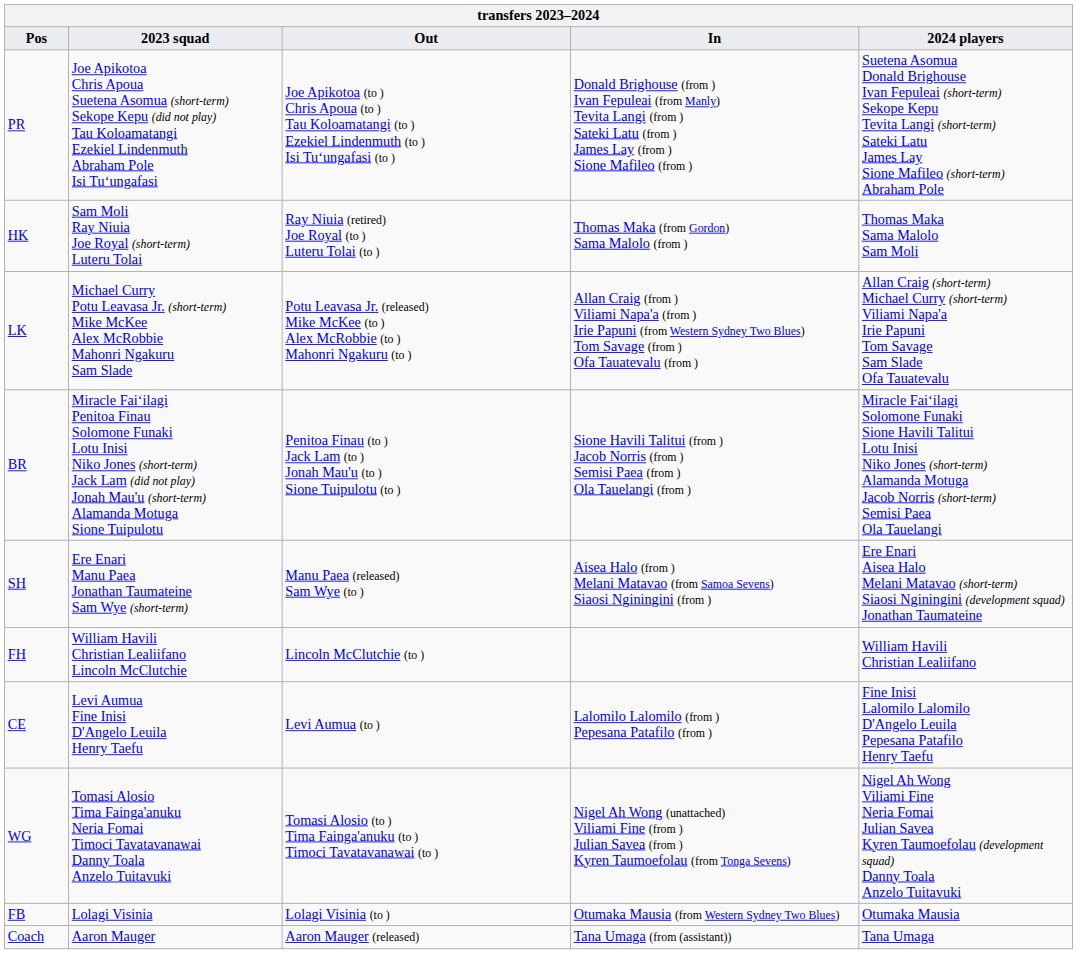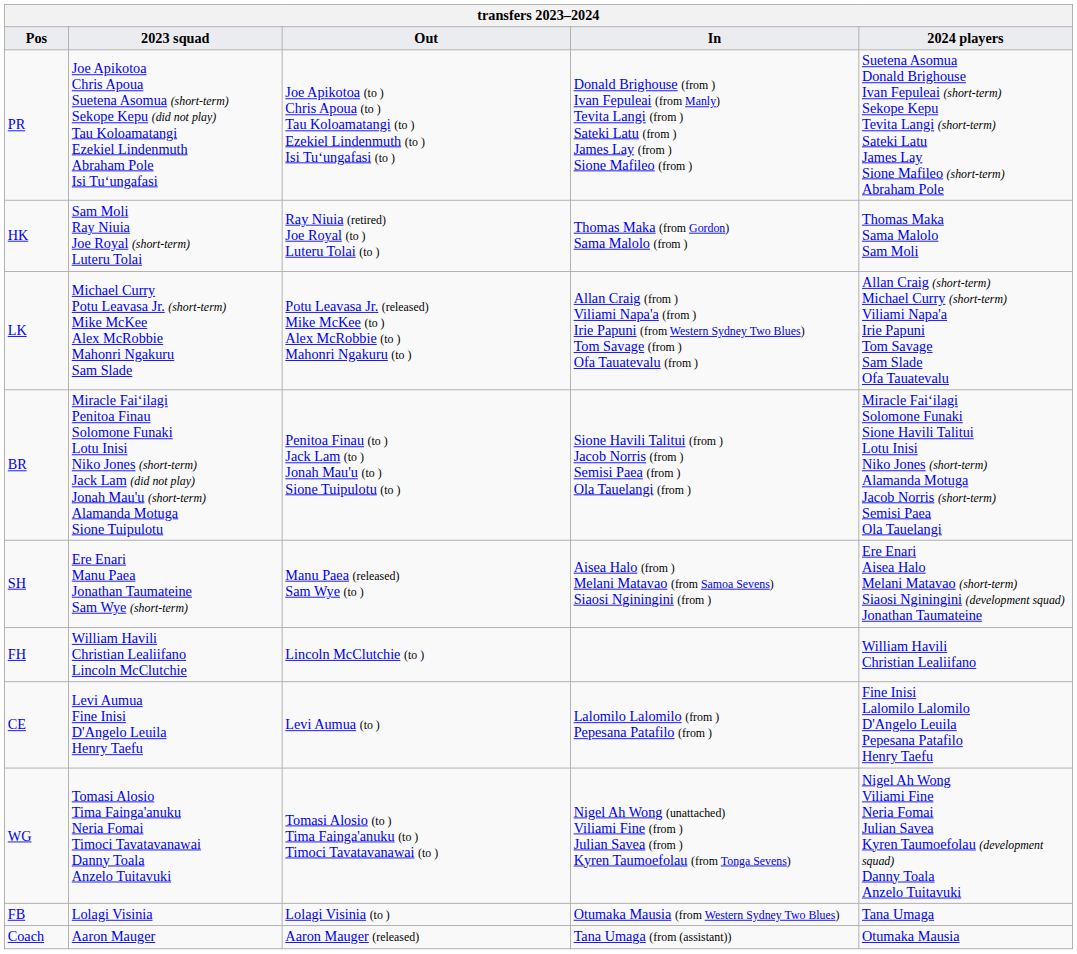FB | 2024 players: Otumaka Mausia -> Tana Umaga
Coach | 2024 players: Tana Umaga -> Otumaka Mausia
